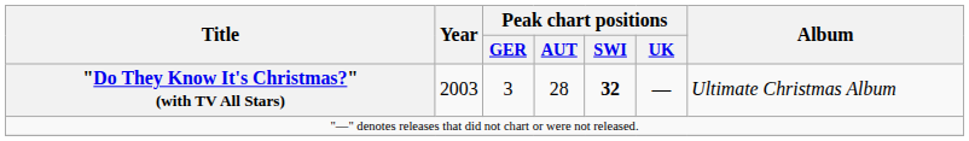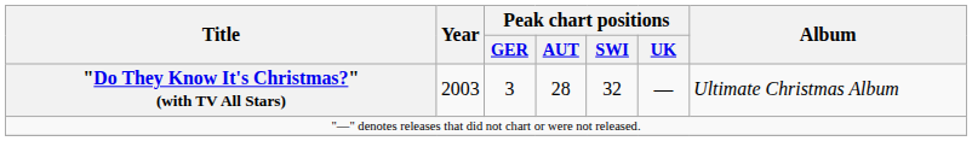row 3 | Peak chart positions / SWI: bold -> normal
